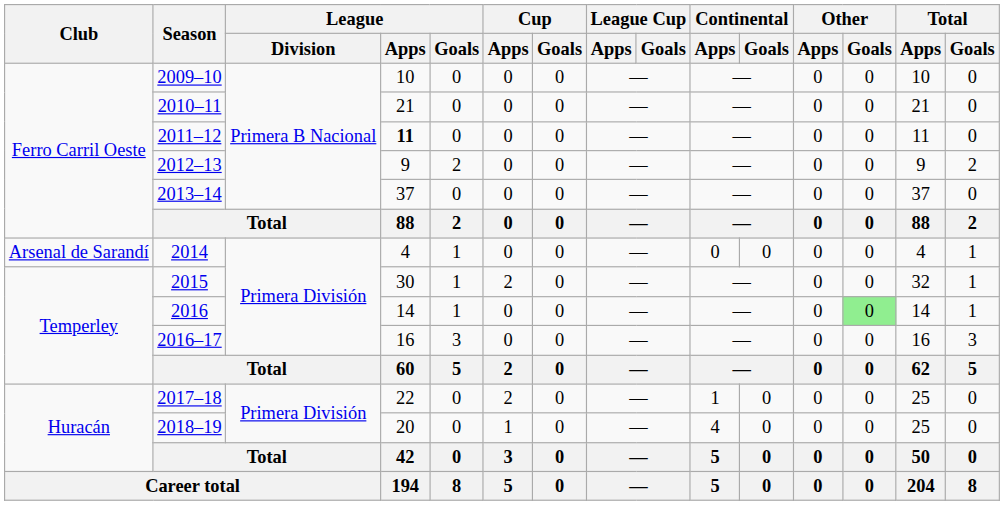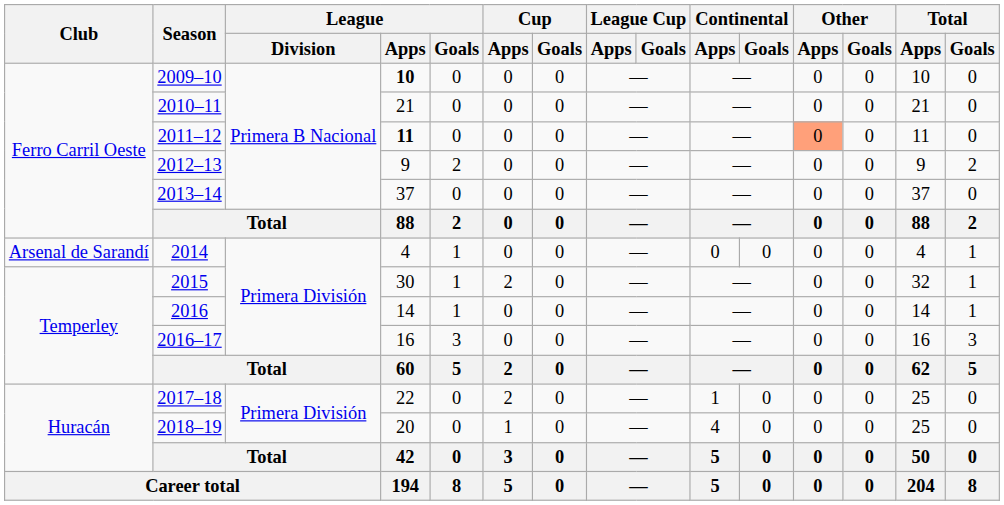2009–10 | League / Apps: normal -> bold
2011–12 | Other / Apps: no background -> lightsalmon background
2016 | Other / Goals: lightgreen background -> no background
